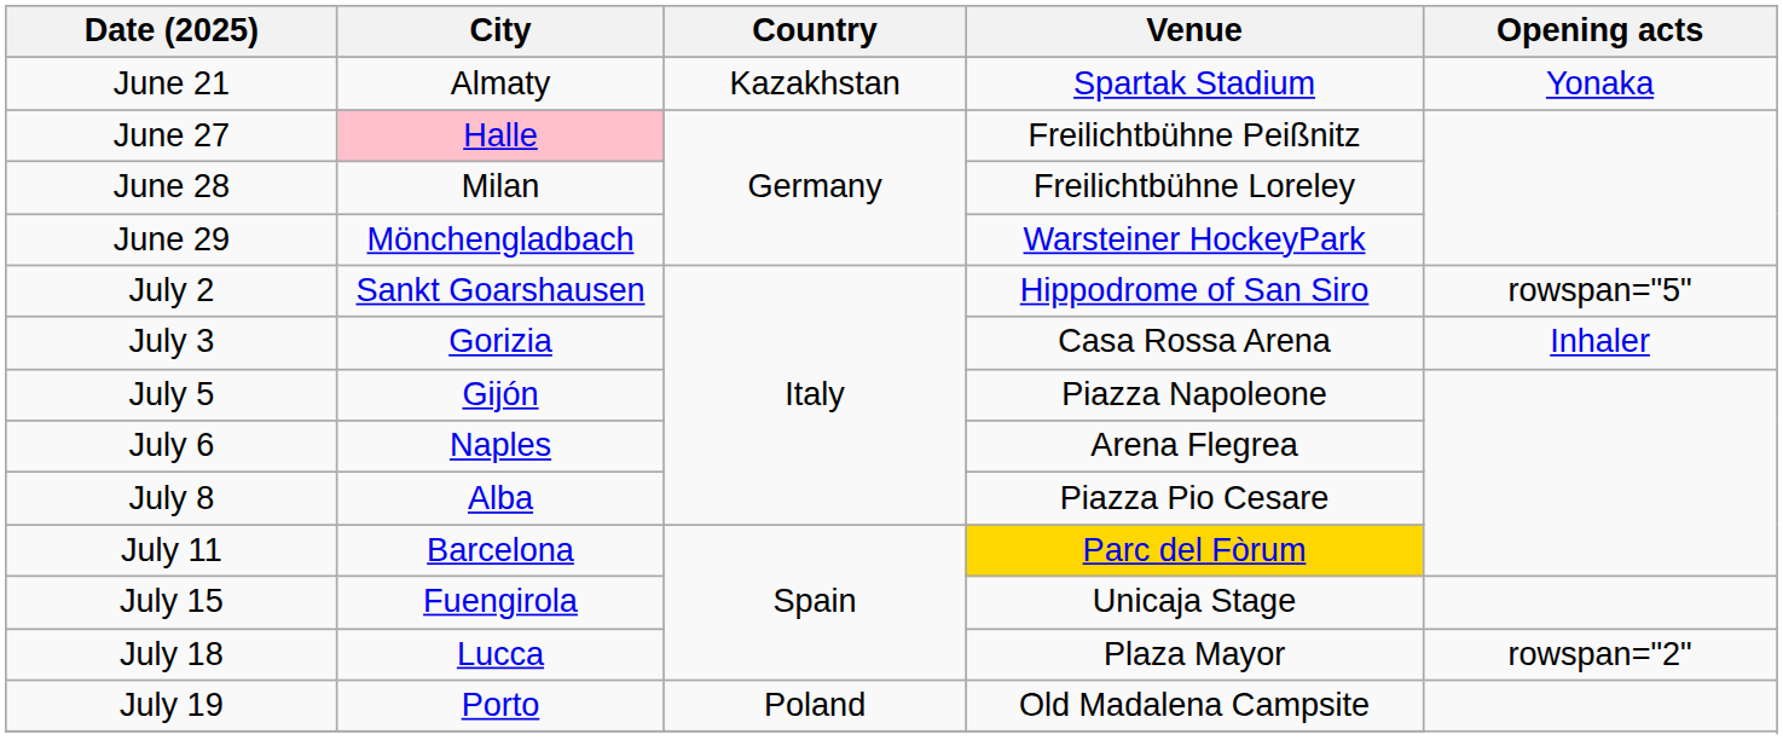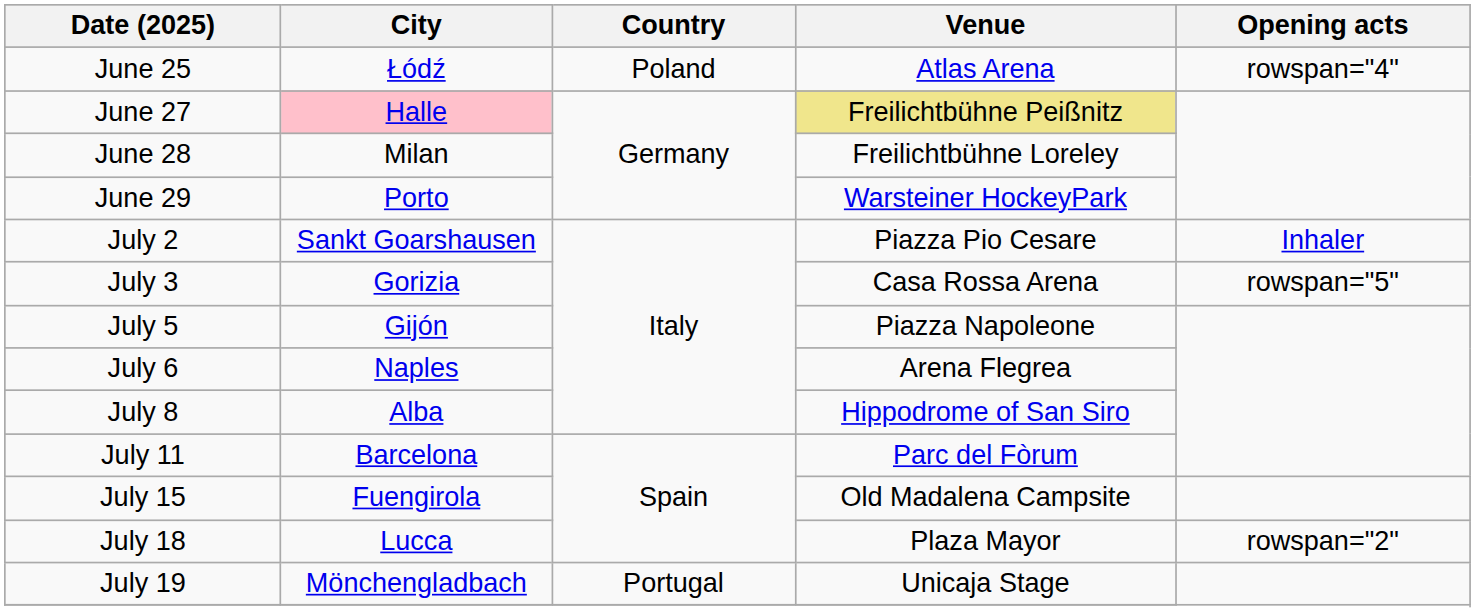- row: June 21 | Almaty | Kazakhstan | Spartak Stadium | Yonaka
+ row: June 25 | Łódź | Poland | Atlas Arena | rowspan="4"
June 27 | Venue: no background -> khaki background
June 29 | City: Mönchengladbach -> Porto
July 2 | Venue: Hippodrome of San Siro -> Piazza Pio Cesare
July 2 | Opening acts: rowspan="5" -> Inhaler
July 3 | Opening acts: Inhaler -> rowspan="5"
July 8 | Venue: Piazza Pio Cesare -> Hippodrome of San Siro
July 11 | Venue: gold background -> no background
July 15 | Venue: Unicaja Stage -> Old Madalena Campsite
July 19 | City: Porto -> Mönchengladbach
July 19 | Country: Poland -> Portugal
July 19 | Venue: Old Madalena Campsite -> Unicaja Stage
